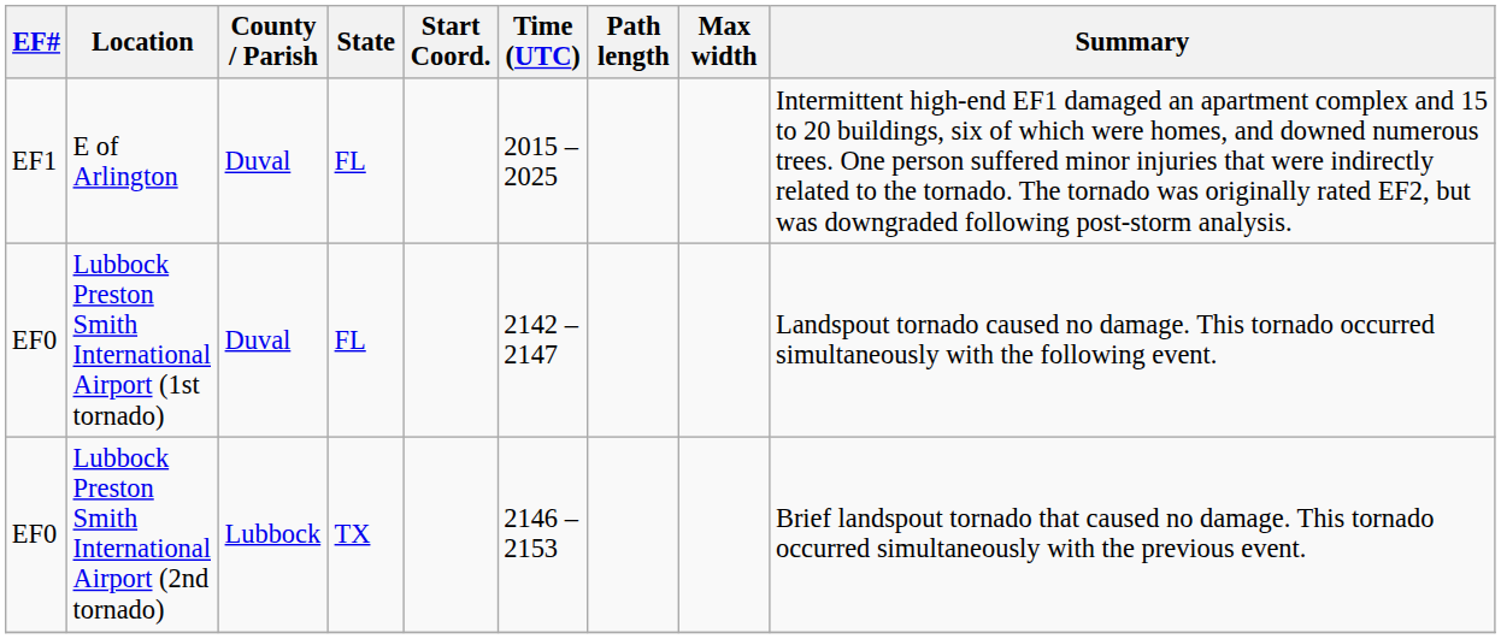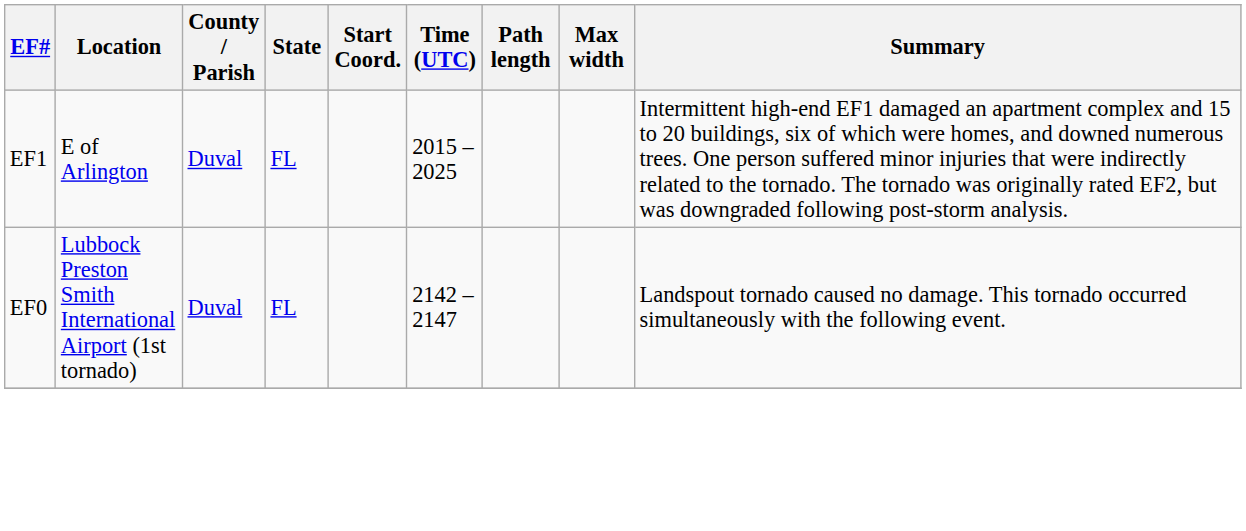- row: EF0 | Lubbock Preston Smith International Airport (2nd tornado) | Lubbock | TX | 2146 – 2153 | Brief landspout tornado that caused no damage. This tornado occurred simultaneously with the previous event.
